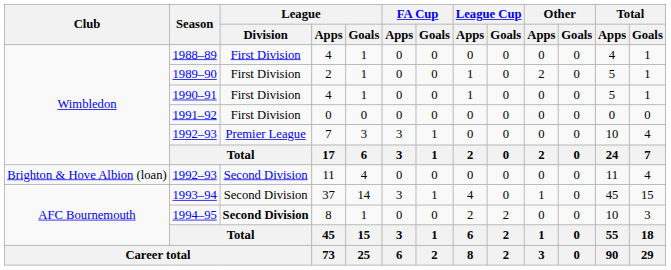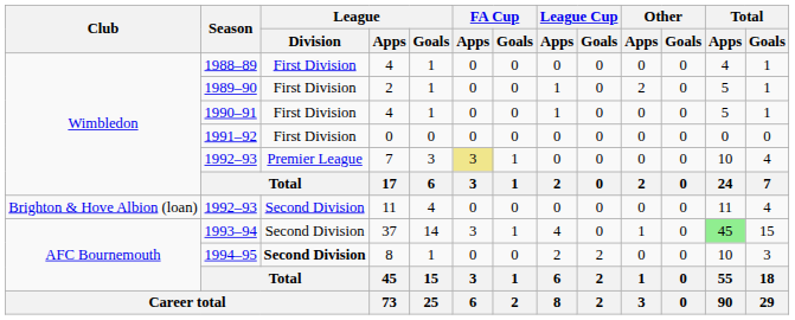1992–93 / 7 | FA Cup / Apps: no background -> khaki background
1993–94 | Total / Apps: no background -> lightgreen background
